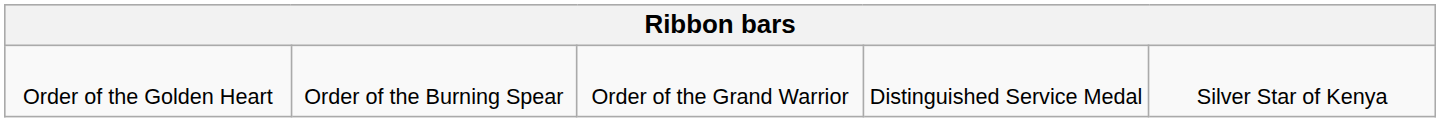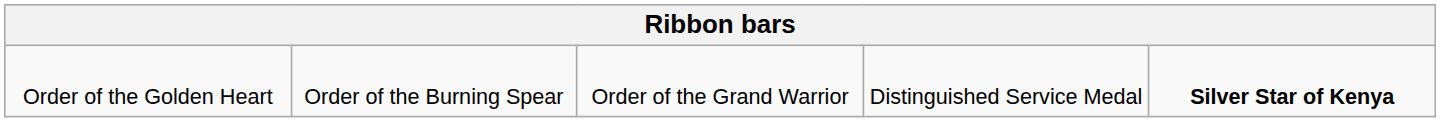Order of the Golden Heart | column 5: normal -> bold
